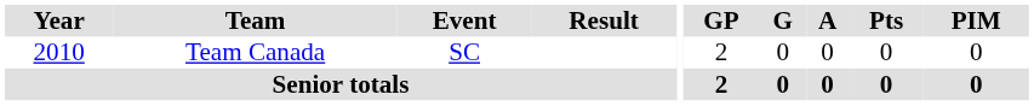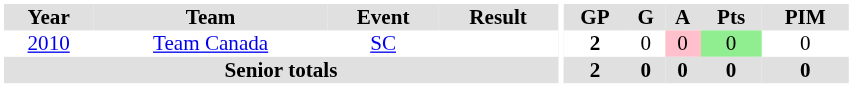Team Canada | GP: normal -> bold
Team Canada | A: no background -> pink background
Team Canada | Pts: no background -> lightgreen background
